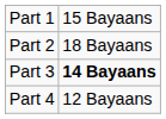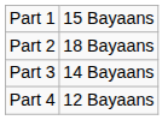Part 3 | column 2: bold -> normal
